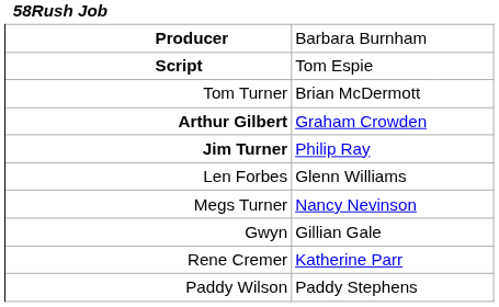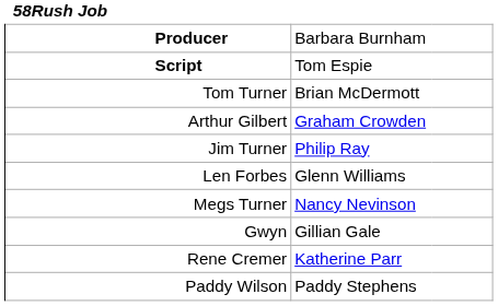Arthur Gilbert | column 2: bold -> normal
Jim Turner | column 2: bold -> normal
